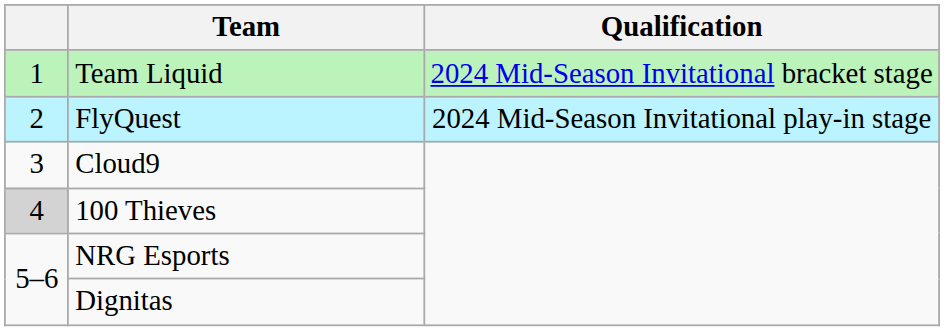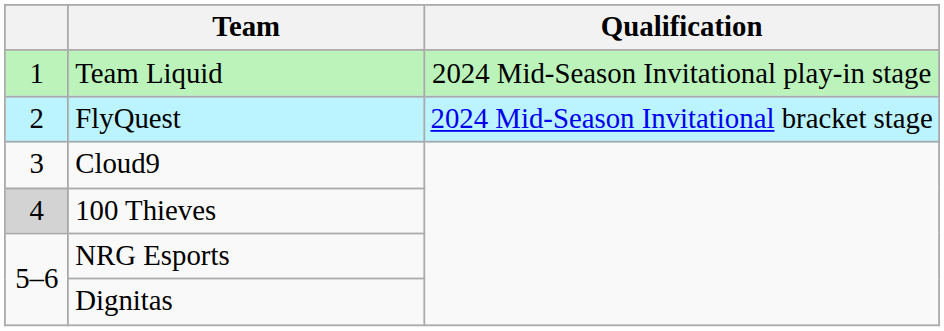Team Liquid | Qualification: 2024 Mid-Season Invitational bracket stage -> 2024 Mid-Season Invitational play-in stage
FlyQuest | Qualification: 2024 Mid-Season Invitational play-in stage -> 2024 Mid-Season Invitational bracket stage
